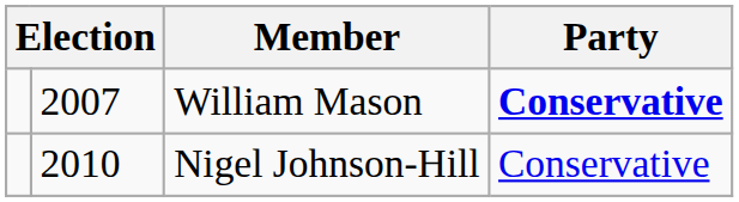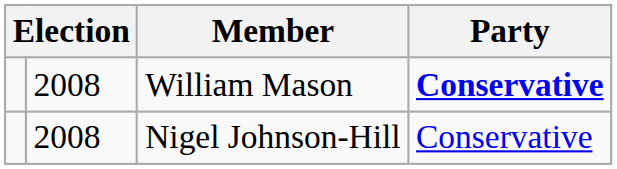William Mason | column 2: 2007 -> 2008
Nigel Johnson-Hill | column 2: 2010 -> 2008
